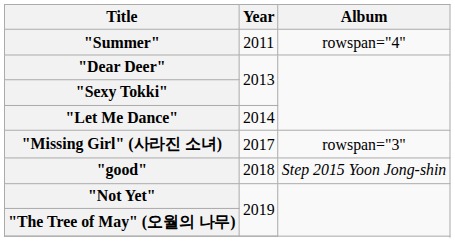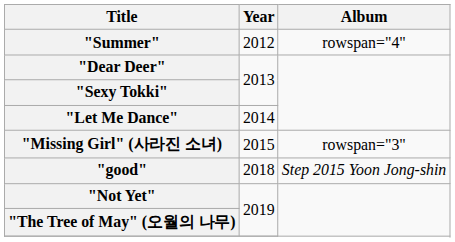"Summer" | Year: 2011 -> 2012
"Missing Girl" (사라진 소녀) | Year: 2017 -> 2015
